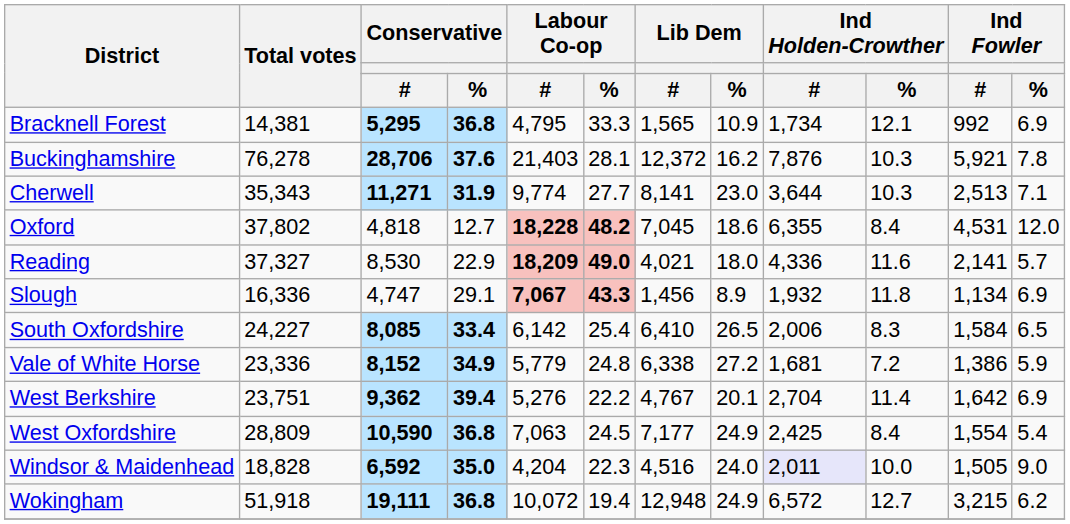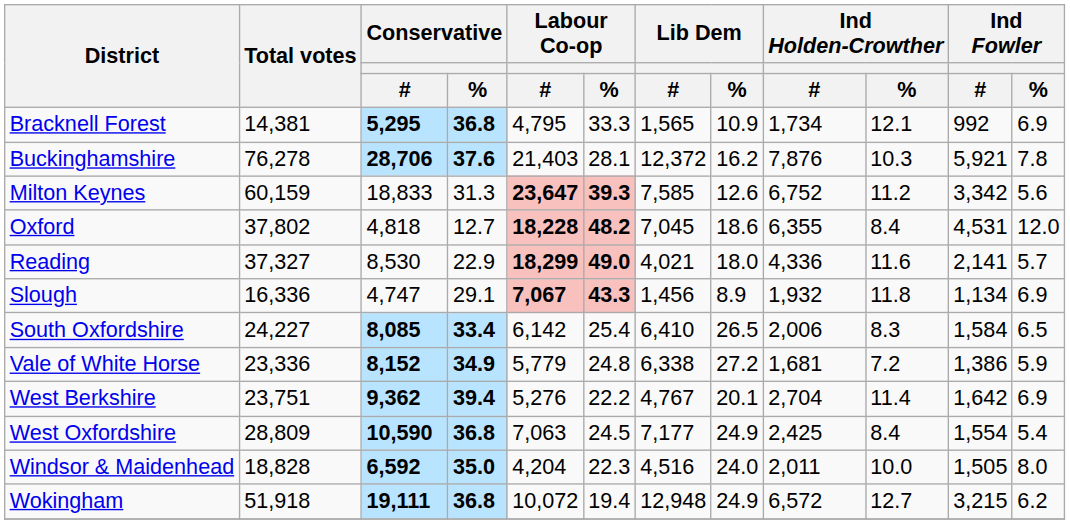- row: Cherwell | 35,343 | 11,271 | 31.9 | 9,774 | 27.7 | 8,141 | 23.0 | 3,644 | 10.3 | 2,513 | 7.1
+ row: Milton Keynes | 60,159 | 18,833 | 31.3 | 23,647 | 39.3 | 7,585 | 12.6 | 6,752 | 11.2 | 3,342 | 5.6
Reading | Labour Co-op / #: 18,209 -> 18,299
Windsor & Maidenhead | Ind Holden-Crowther / #: lavender background -> no background
Windsor & Maidenhead | Ind Fowler / %: 9.0 -> 8.0
